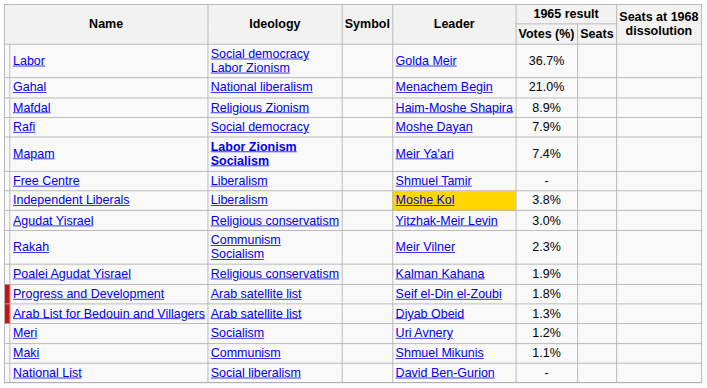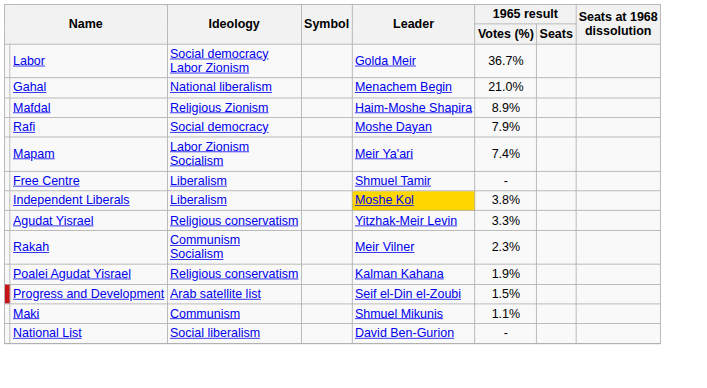Mapam | Ideology: bold -> normal
Agudat Yisrael | 1965 result / Votes (%): 3.0% -> 3.3%
Progress and Development | 1965 result / Votes (%): 1.8% -> 1.5%
- row: Arab List for Bedouin and Villagers | Arab satellite list | Diyab Obeid | 1.3%
- row: Meri | Socialism | Uri Avnery | 1.2%
